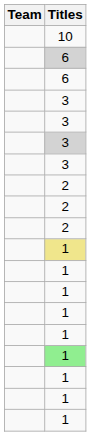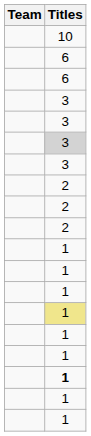row 3 | Titles: lightgrey background -> no background
row 12 | Titles: khaki background -> no background
row 15 | Titles: no background -> khaki background
row 17 | Titles: lightgreen background -> no background
row 18 | Titles: normal -> bold
